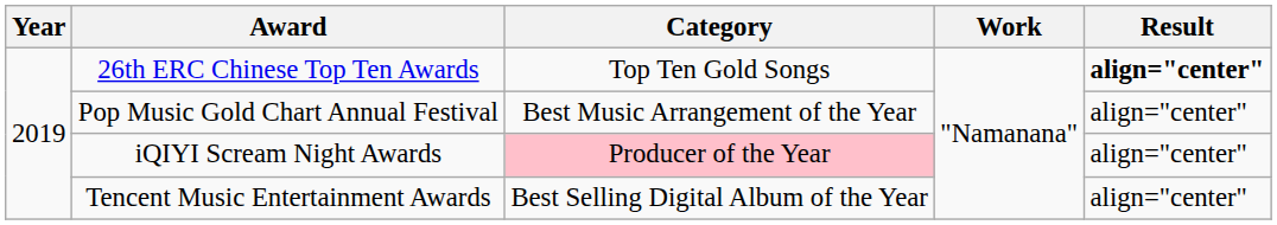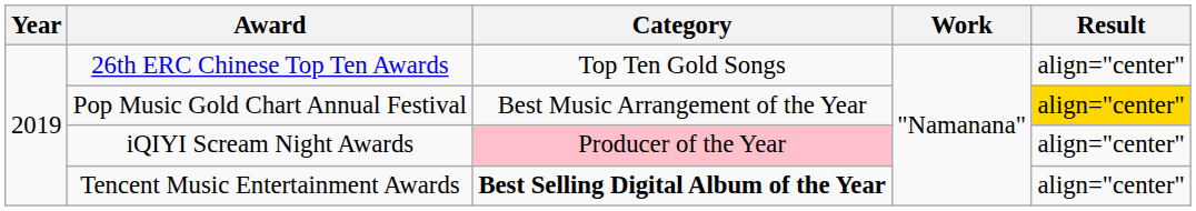26th ERC Chinese Top Ten Awards | Result: bold -> normal
Pop Music Gold Chart Annual Festival | Result: no background -> gold background
Tencent Music Entertainment Awards | Category: normal -> bold
